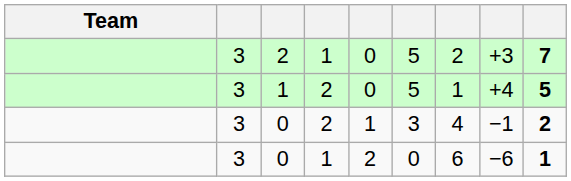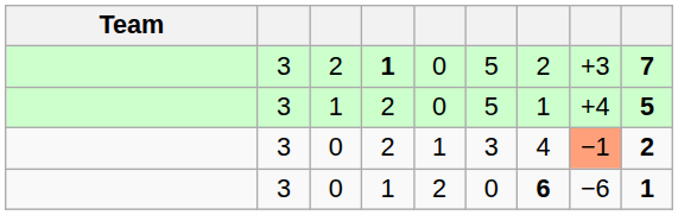row 2 | column 4: normal -> bold
row 4 | column 8: no background -> lightsalmon background
row 5 | column 7: normal -> bold
